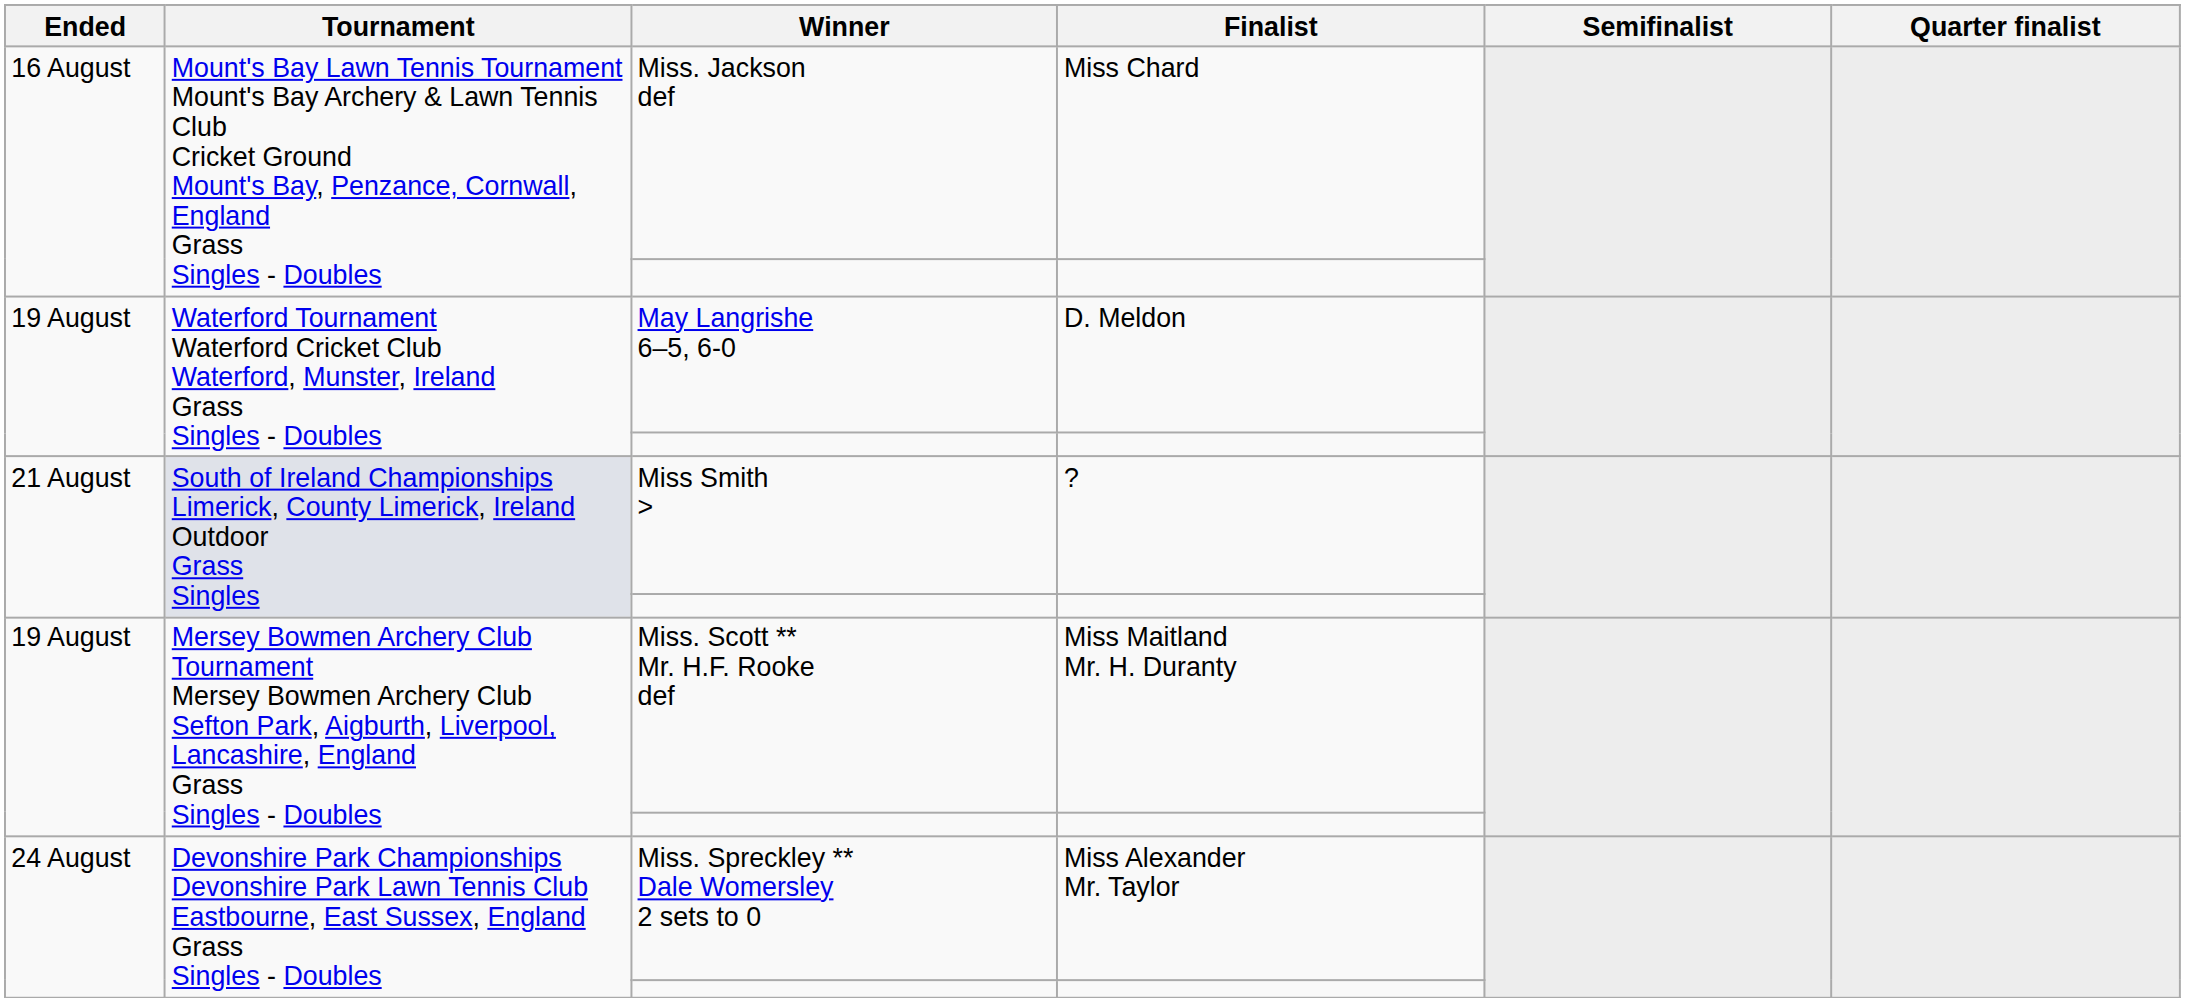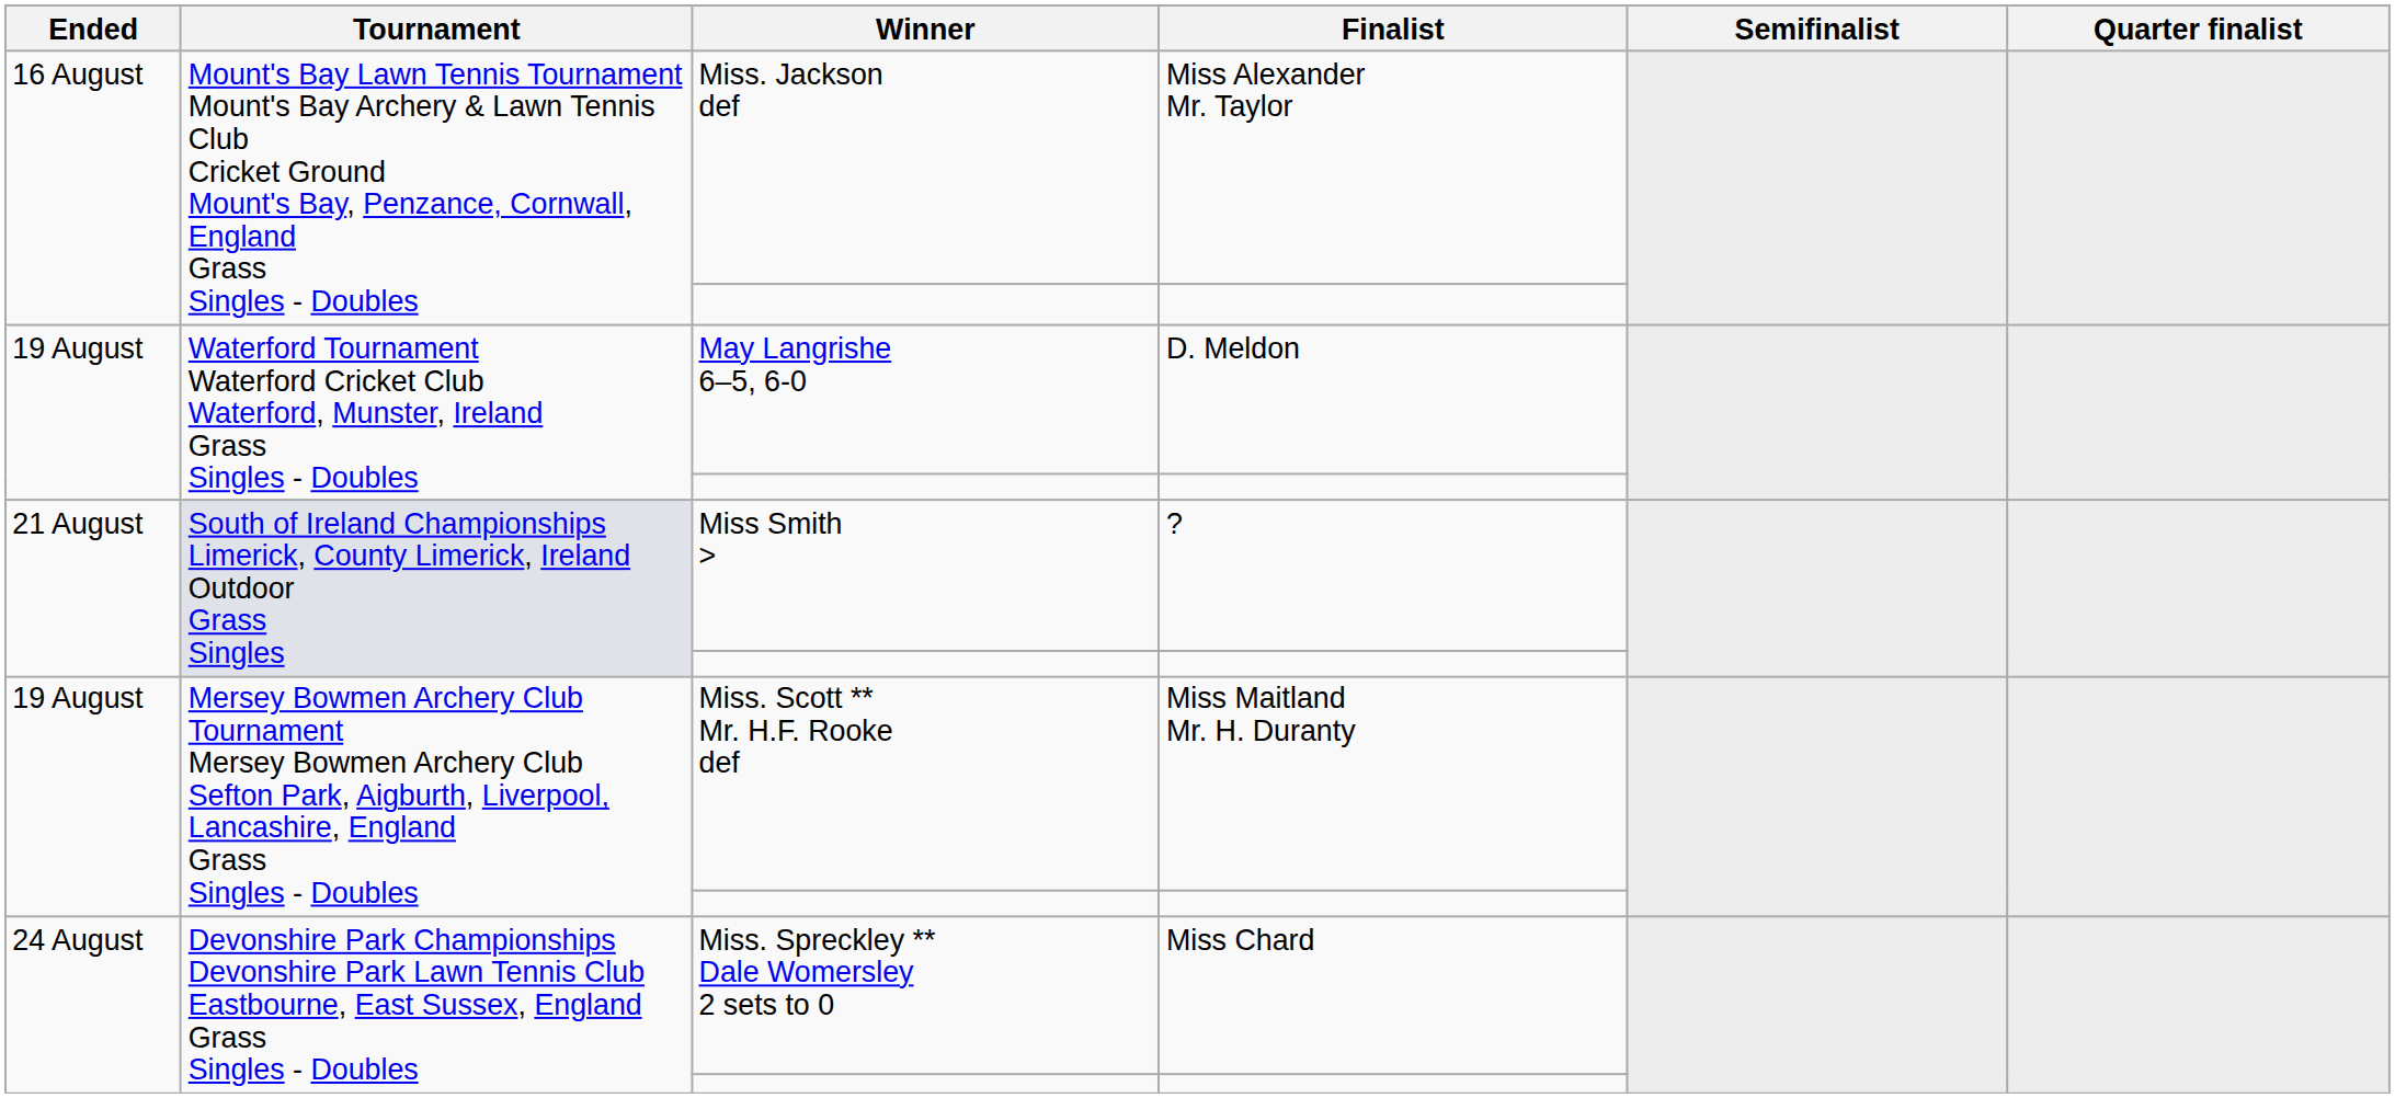Miss. Jackson def | Finalist: Miss Chard -> Miss Alexander Mr. Taylor
Miss. Spreckley ** Dale Womersley 2 sets to 0 | Finalist: Miss Alexander Mr. Taylor -> Miss Chard
